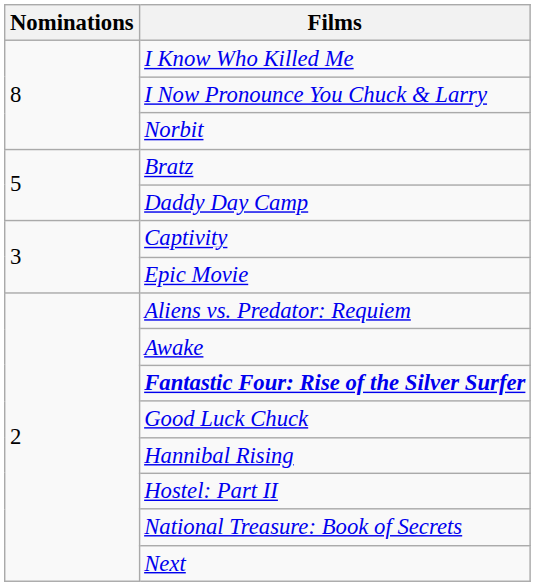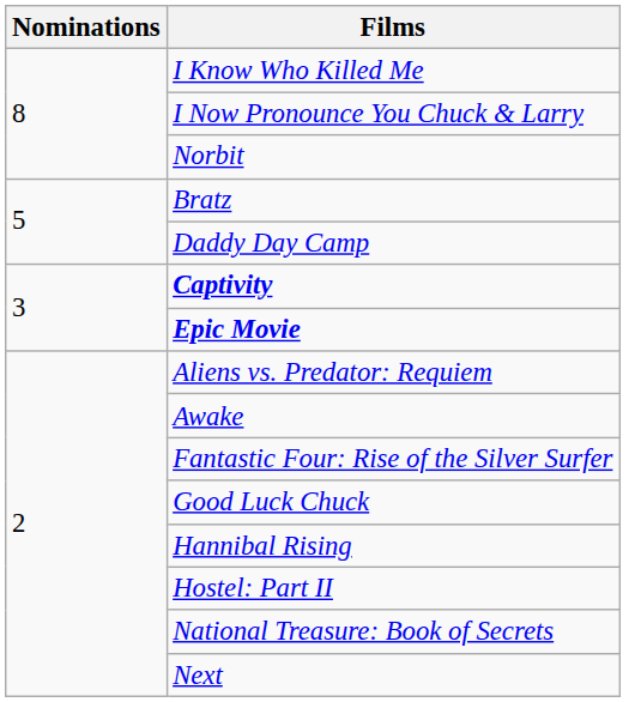Captivity | Films: normal -> bold
Epic Movie | Films: normal -> bold
Fantastic Four: Rise of the Silver Surfer | Films: bold -> normal
